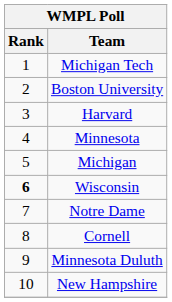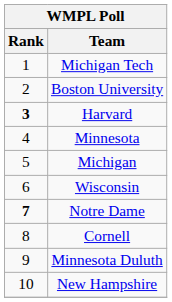Harvard | Rank: normal -> bold
Wisconsin | Rank: bold -> normal
Notre Dame | Rank: normal -> bold
